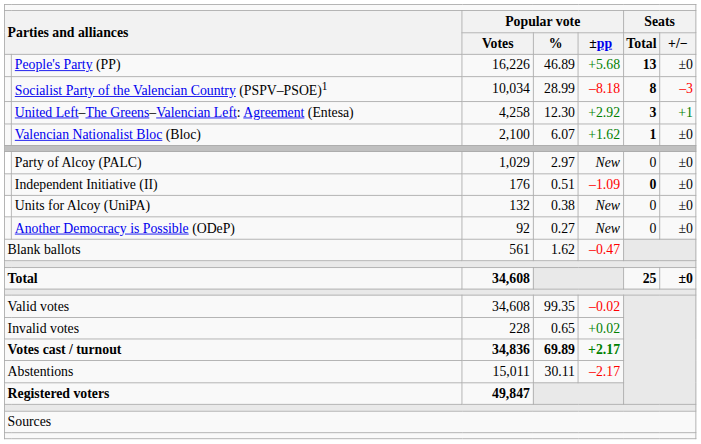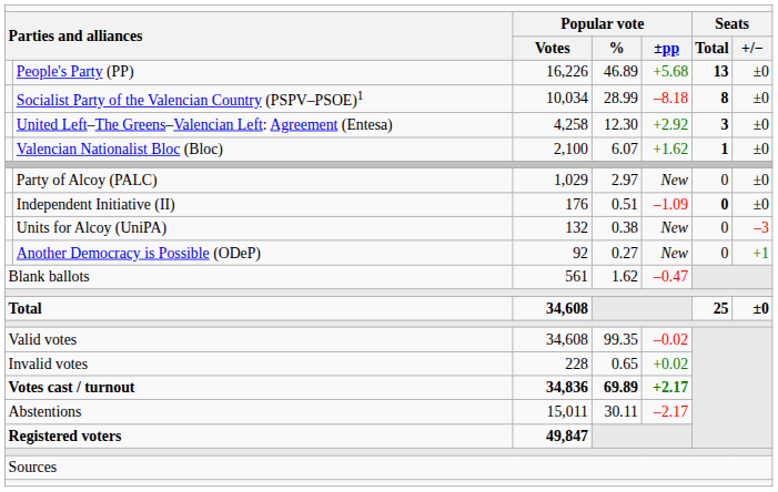Socialist Party of the Valencian Country (PSPV–PSOE)1 | column 7: –3 -> ±0
United Left–The Greens–Valencian Left: Agreement (Entesa) | column 7: +1 -> ±0
Units for Alcoy (UniPA) | column 7: ±0 -> –3
Another Democracy is Possible (ODeP) | column 7: ±0 -> +1
